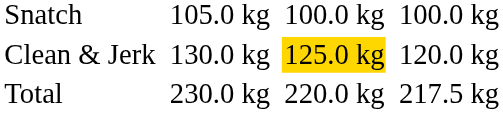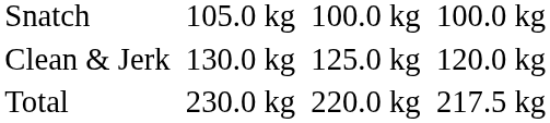Clean & Jerk | column 3: gold background -> no background
